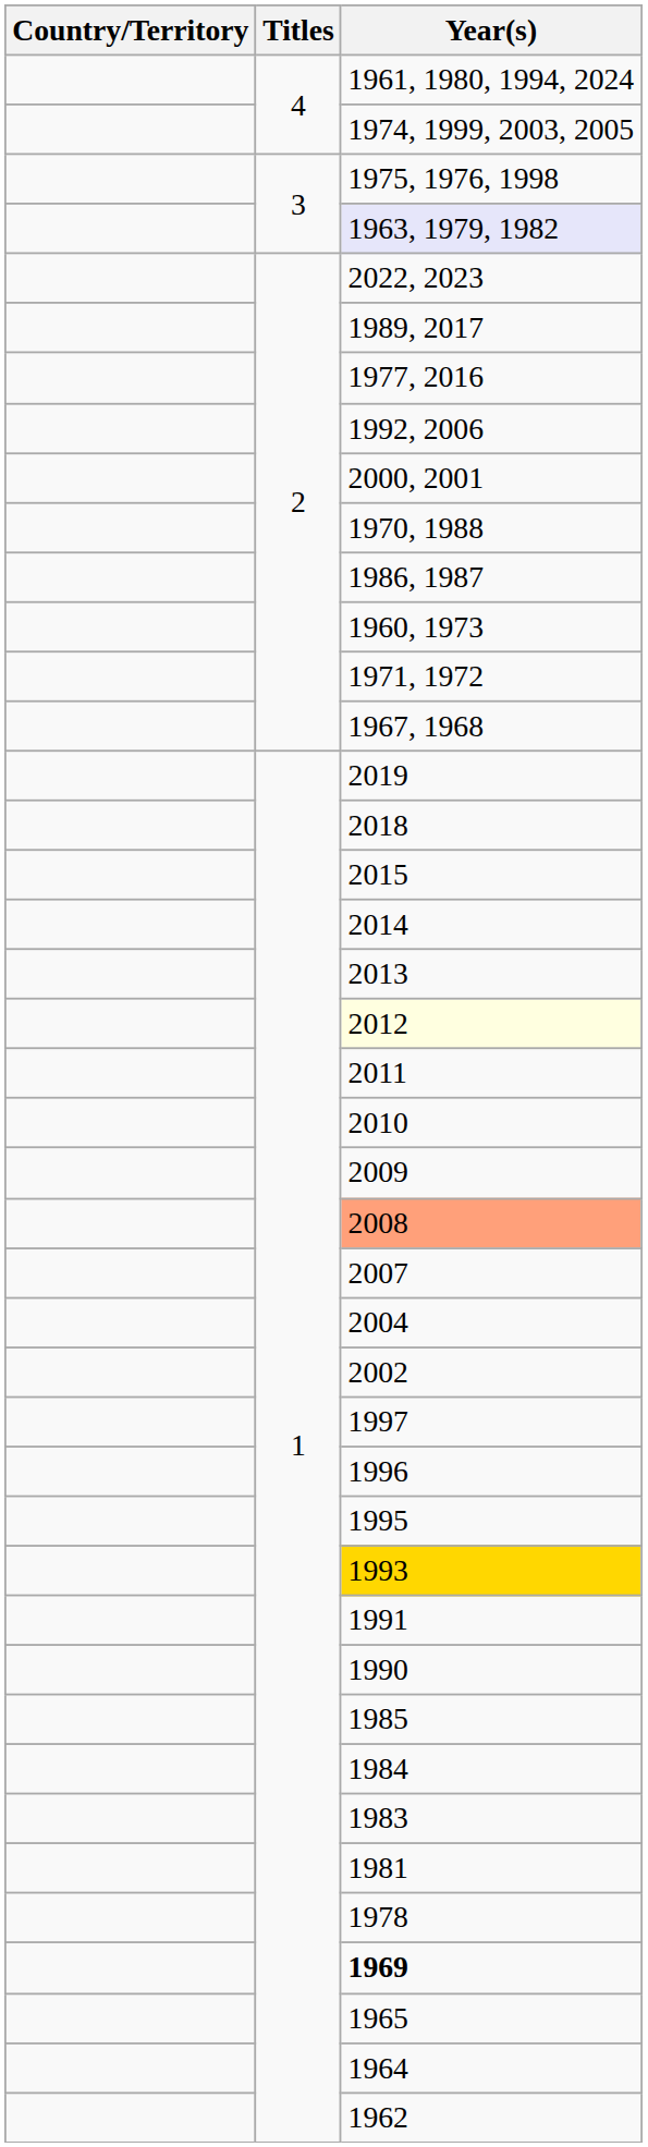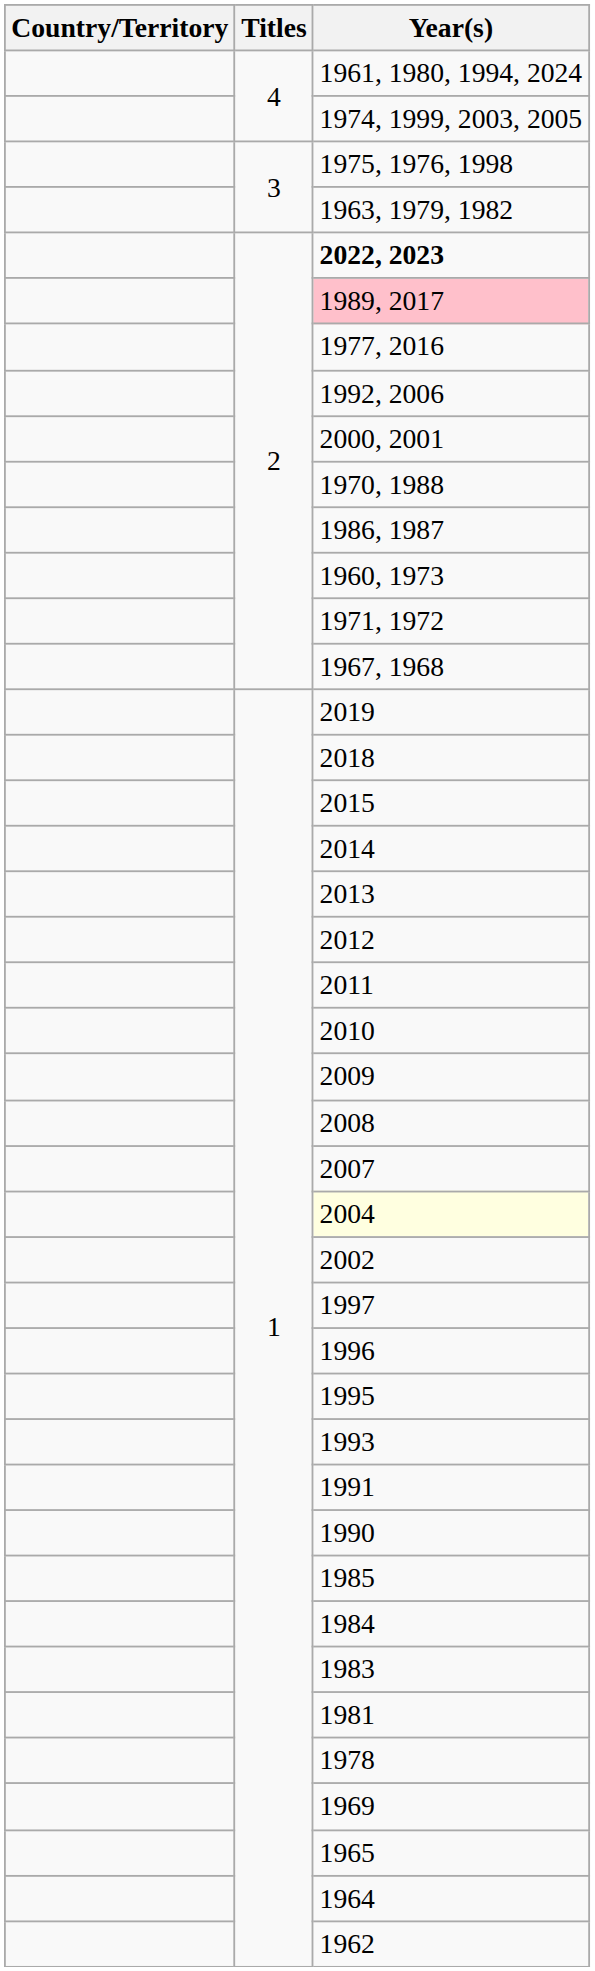1963, 1979, 1982 | Year(s): lavender background -> no background
2022, 2023 | Year(s): normal -> bold
1989, 2017 | Year(s): no background -> pink background
2012 | Year(s): lightyellow background -> no background
2008 | Year(s): lightsalmon background -> no background
2004 | Year(s): no background -> lightyellow background
1993 | Year(s): gold background -> no background
1969 | Year(s): bold -> normal
